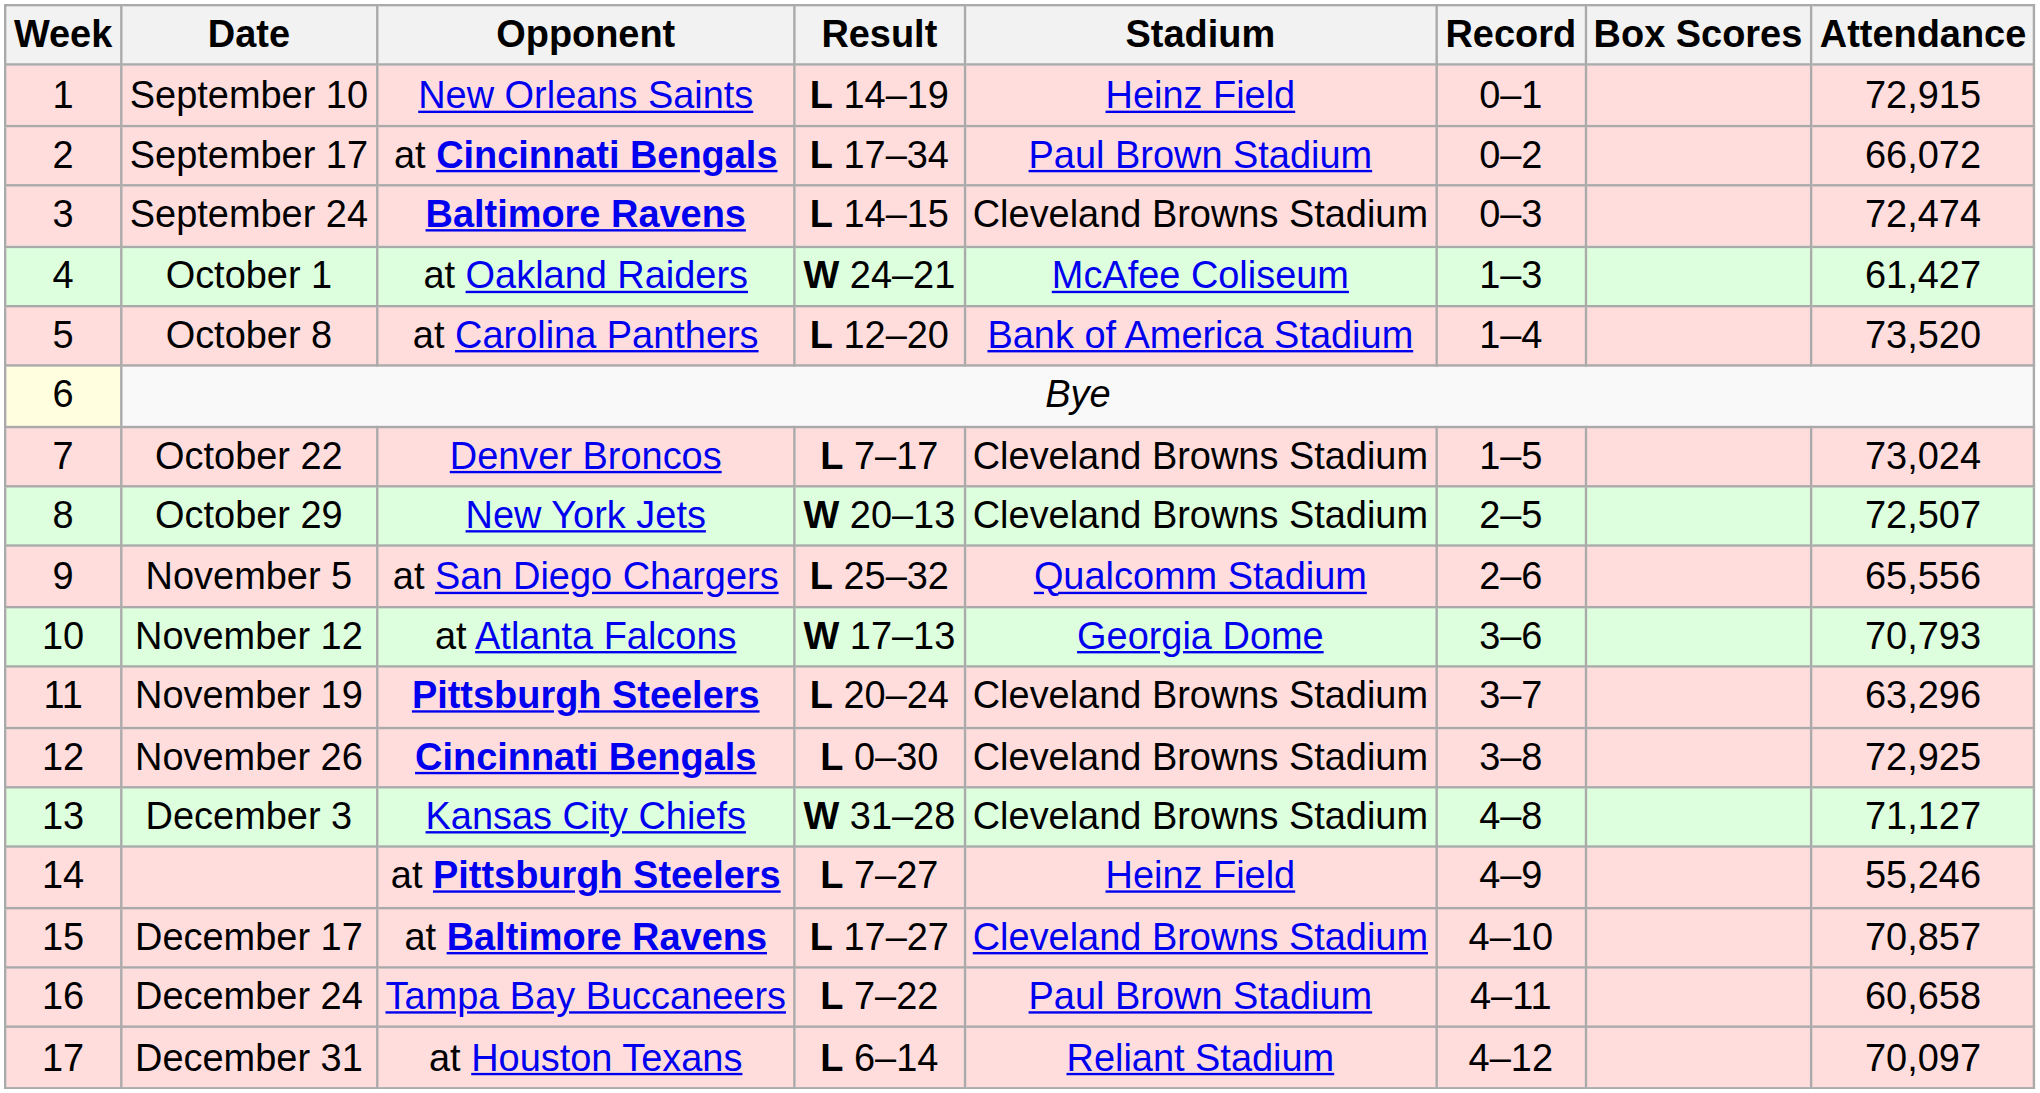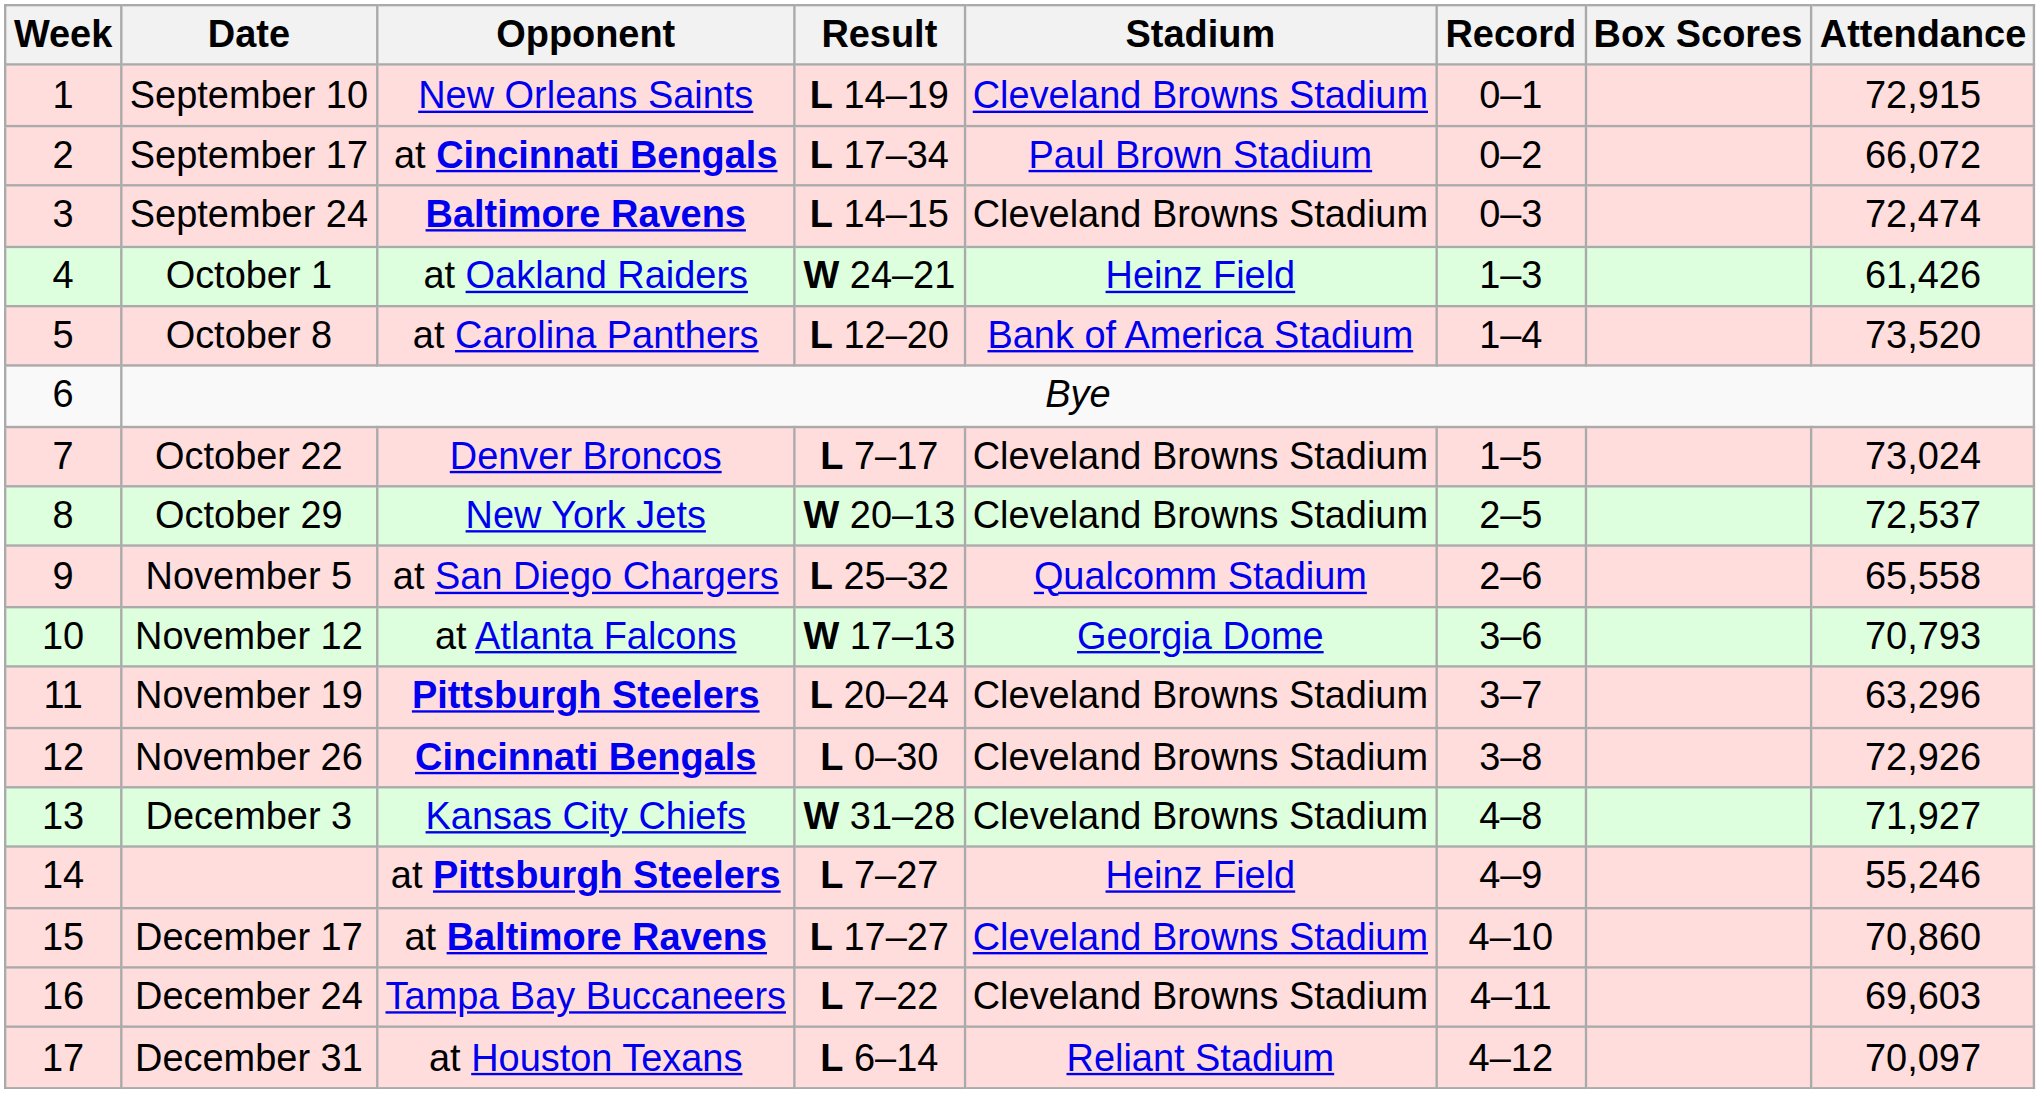September 10 | Stadium: Heinz Field -> Cleveland Browns Stadium
October 1 | Stadium: McAfee Coliseum -> Heinz Field
October 1 | Attendance: 61,427 -> 61,426
Bye | Week: lightyellow background -> no background
October 29 | Attendance: 72,507 -> 72,537
November 5 | Attendance: 65,556 -> 65,558
November 26 | Attendance: 72,925 -> 72,926
December 3 | Attendance: 71,127 -> 71,927
December 17 | Attendance: 70,857 -> 70,860
December 24 | Stadium: Paul Brown Stadium -> Cleveland Browns Stadium
December 24 | Attendance: 60,658 -> 69,603
